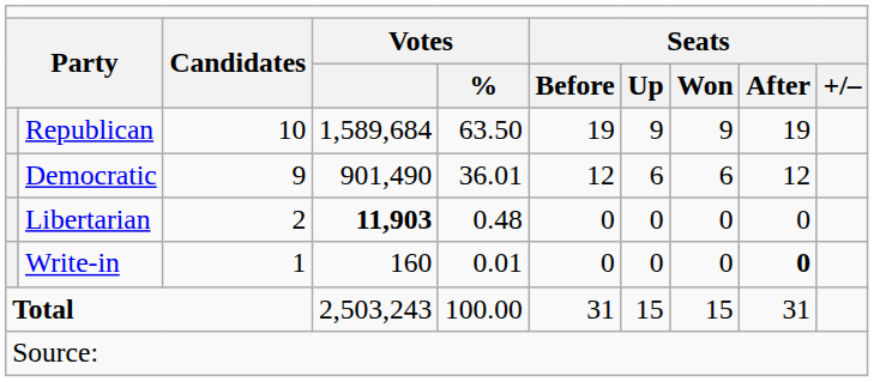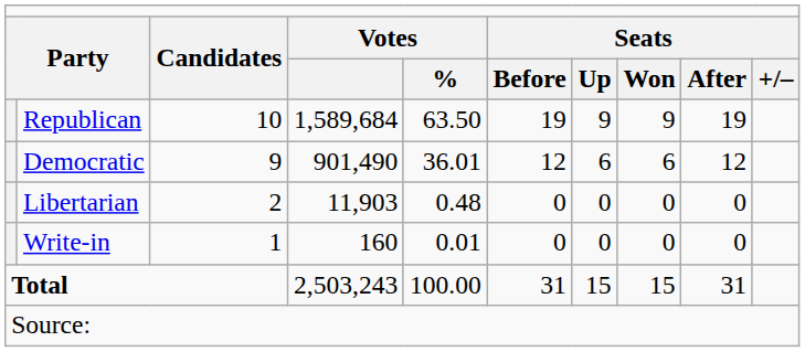Libertarian | column 4: bold -> normal
Write-in | column 9: bold -> normal
